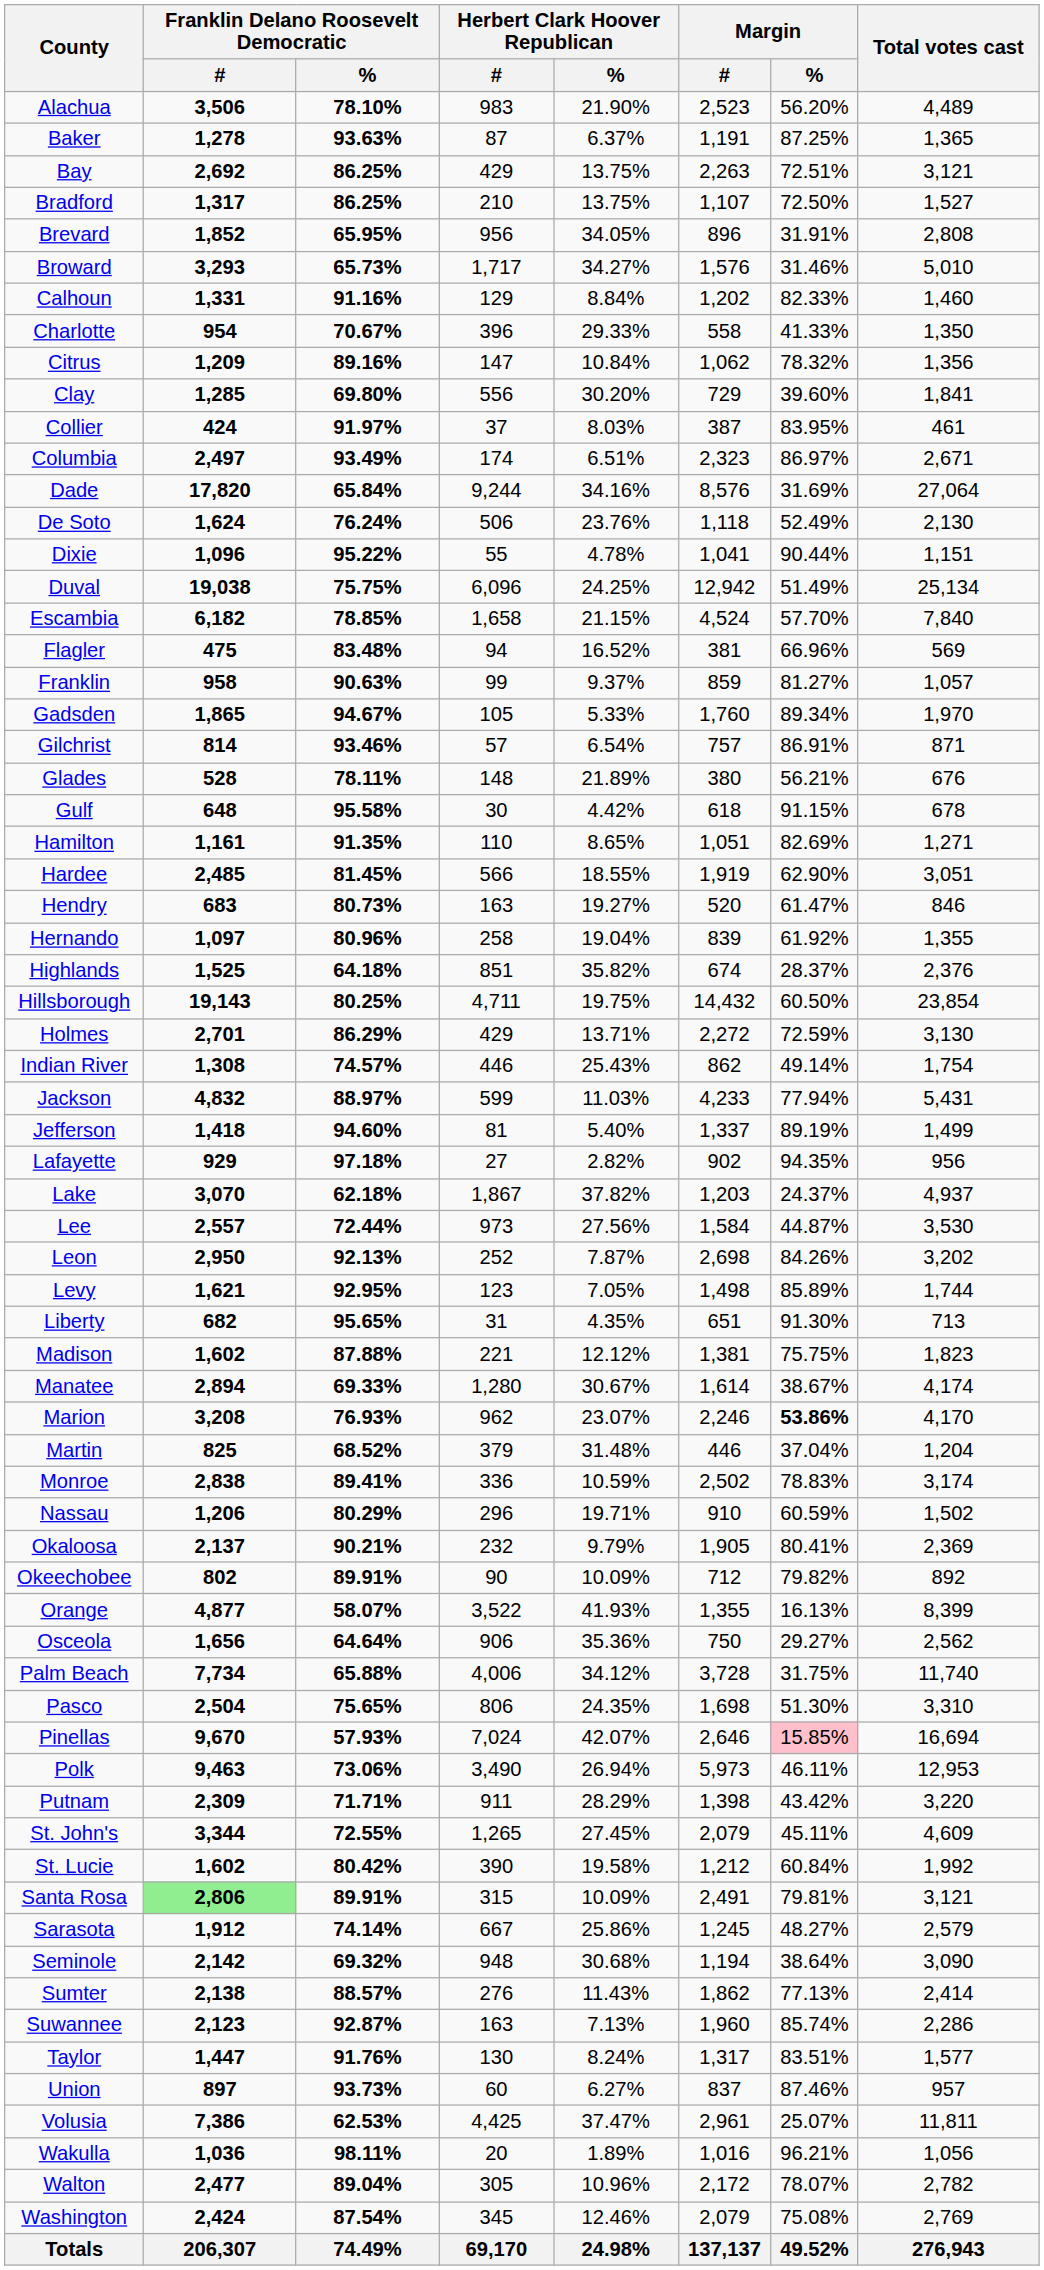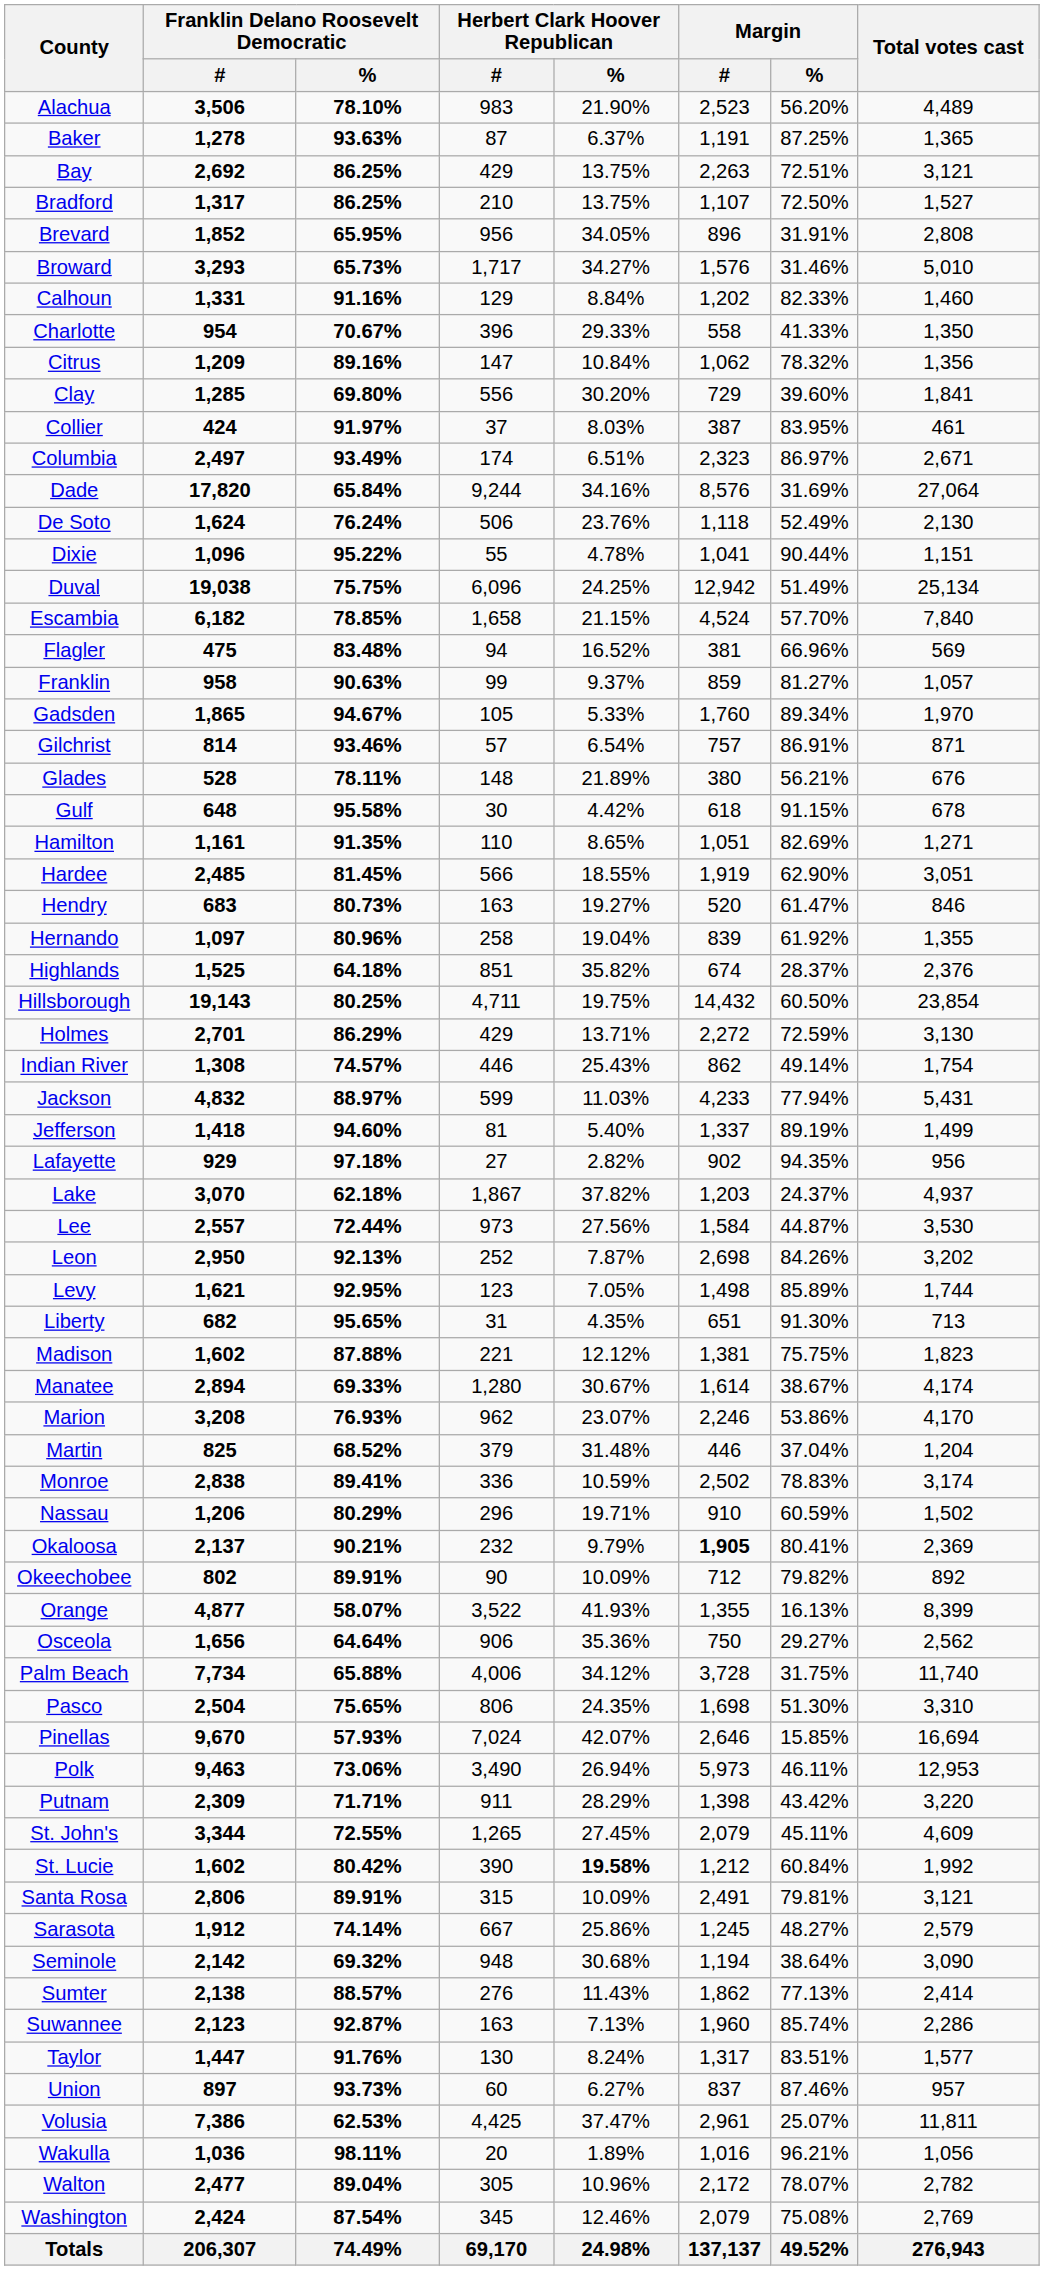Marion | Margin / %: bold -> normal
Okaloosa | Margin / #: normal -> bold
Pinellas | Margin / %: pink background -> no background
St. Lucie | Herbert Clark Hoover Republican / %: normal -> bold
Santa Rosa | Franklin Delano Roosevelt Democratic / #: lightgreen background -> no background
